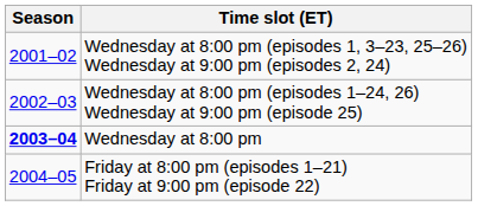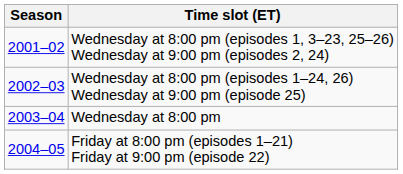Wednesday at 8:00 pm | Season: bold -> normal
